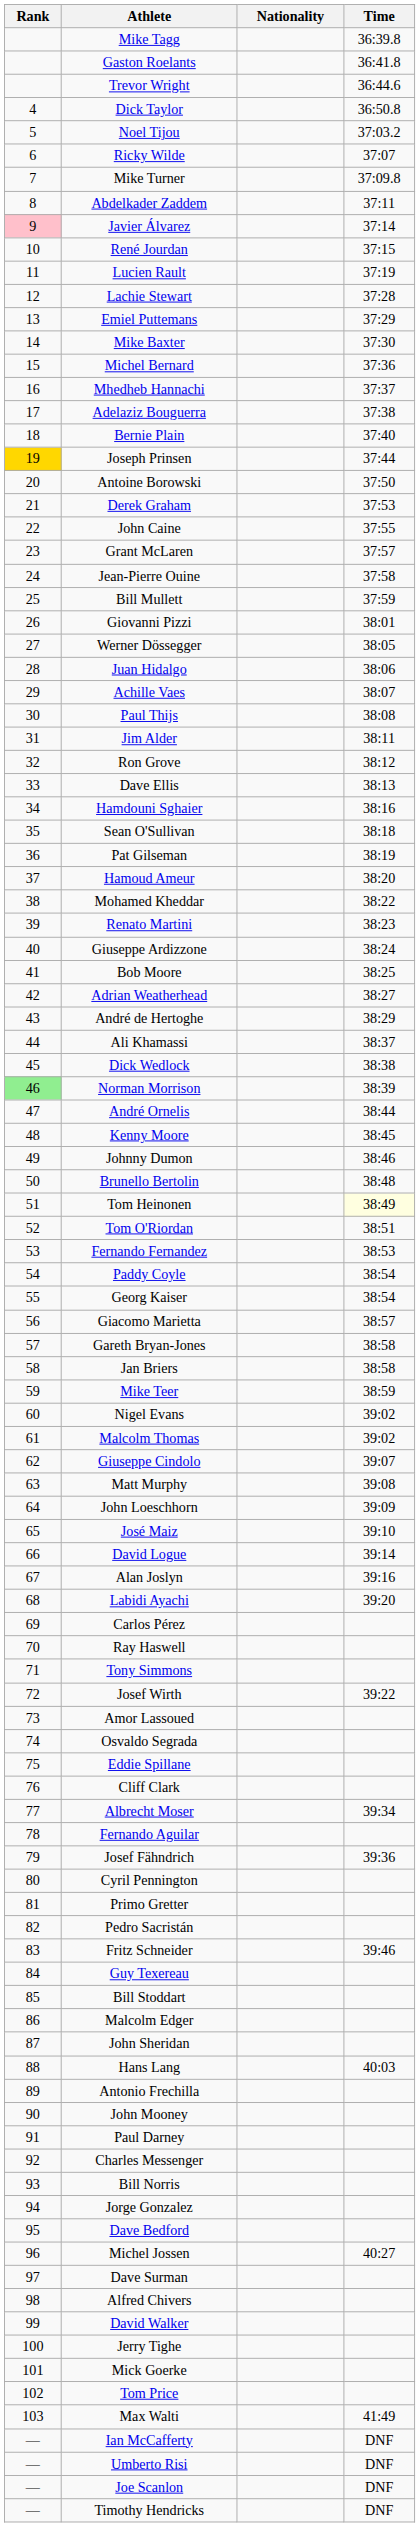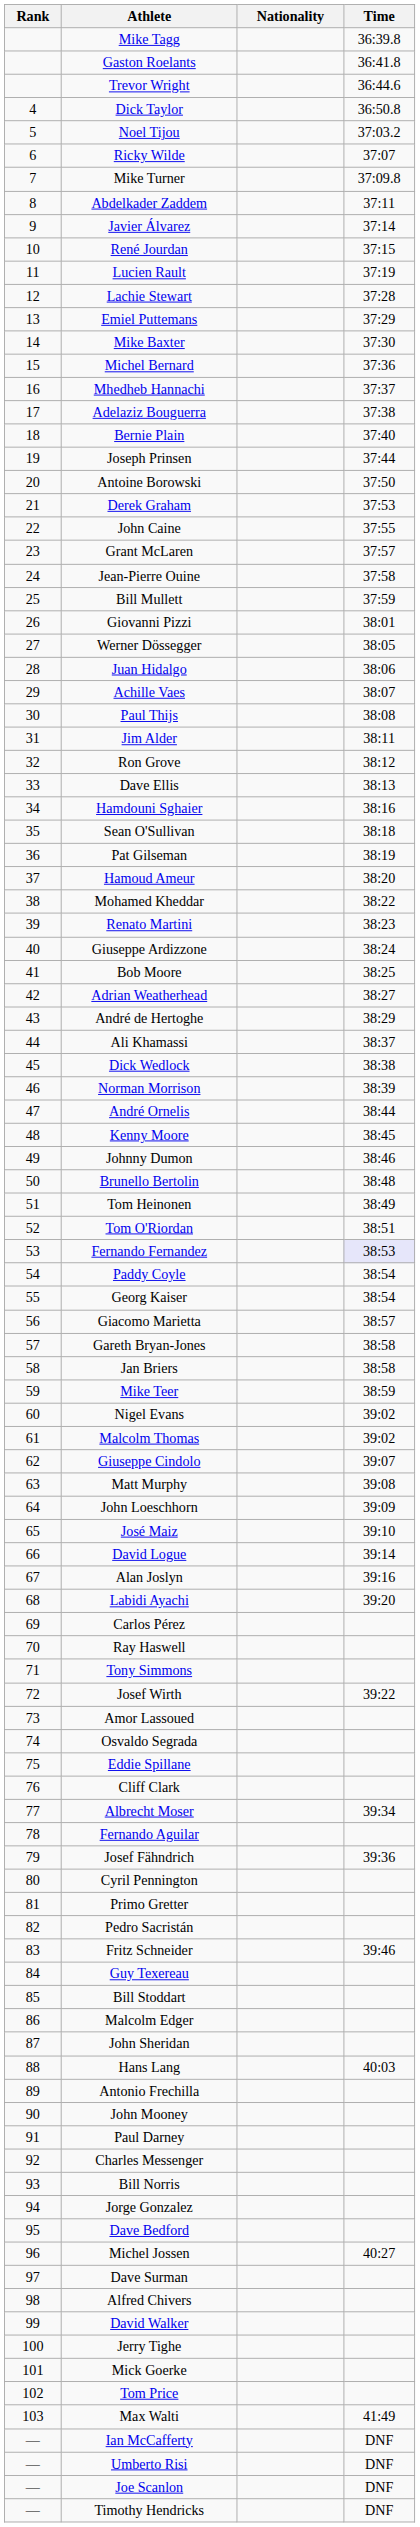Javier Álvarez | Rank: pink background -> no background
Joseph Prinsen | Rank: gold background -> no background
Norman Morrison | Rank: lightgreen background -> no background
Tom Heinonen | Time: lightyellow background -> no background
Fernando Fernandez | Time: no background -> lavender background
